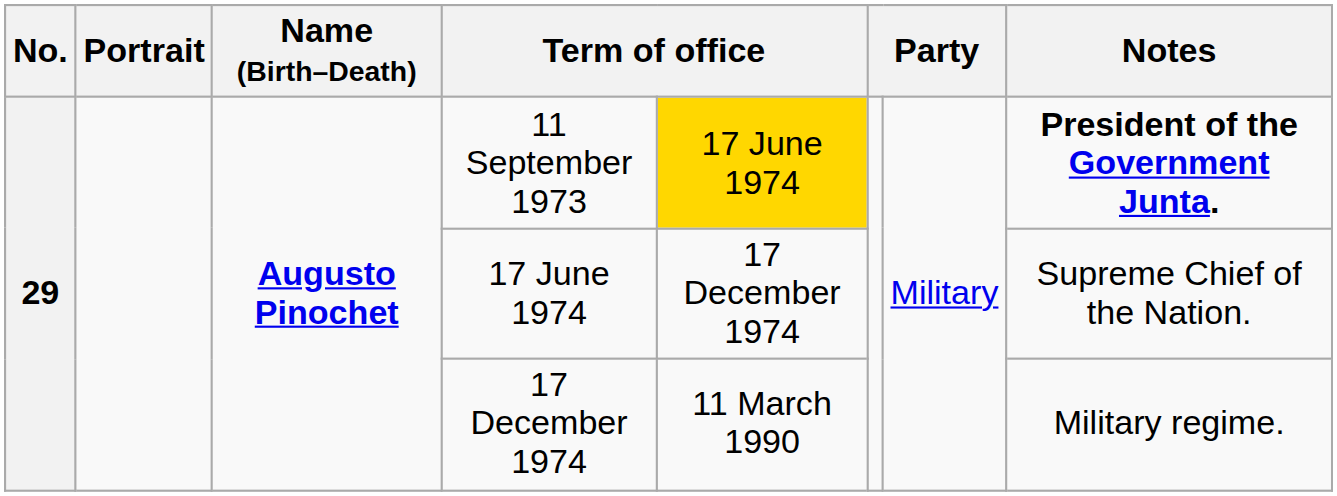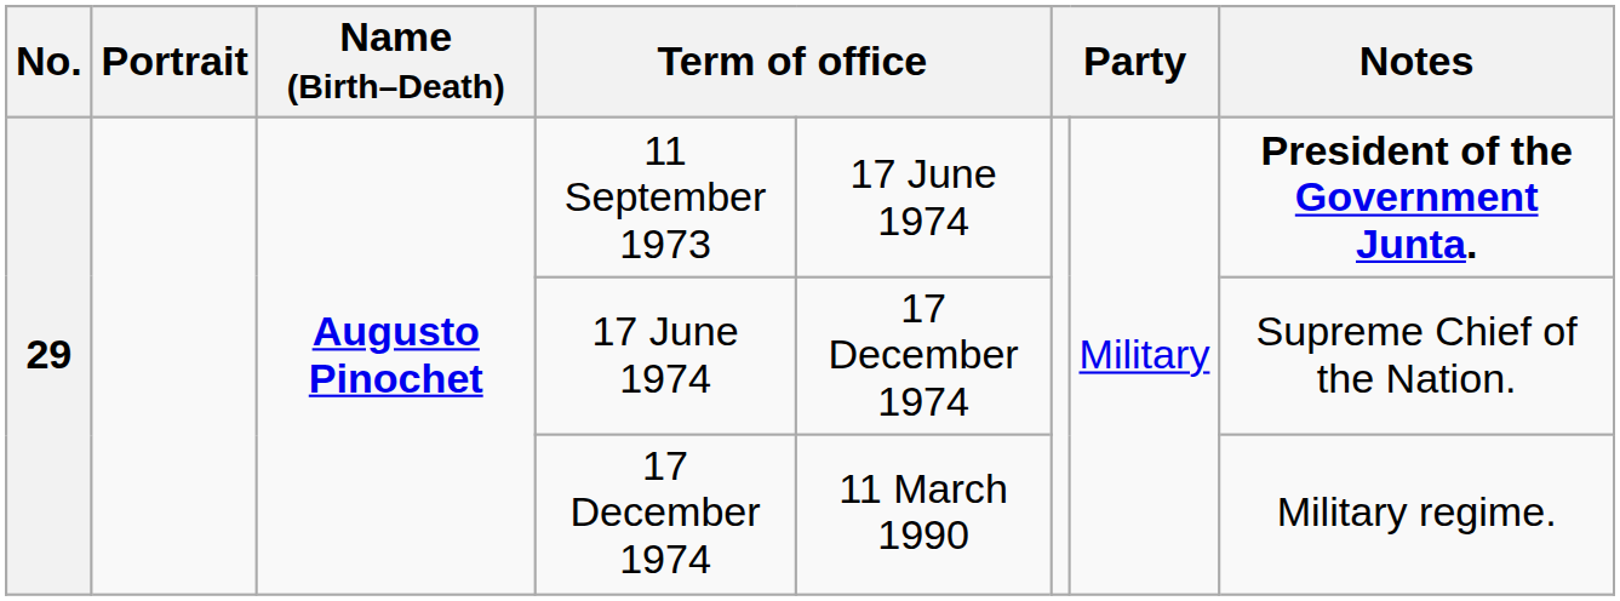11 September 1973 | column 5: gold background -> no background
